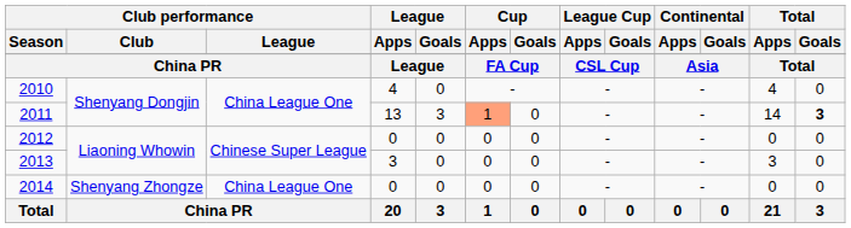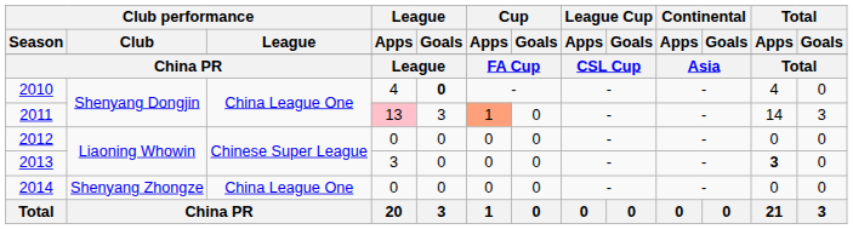2010 | League / Goals: normal -> bold
2011 | League / Apps: no background -> pink background
2011 | Total / Goals: bold -> normal
2013 | Total / Apps: normal -> bold
